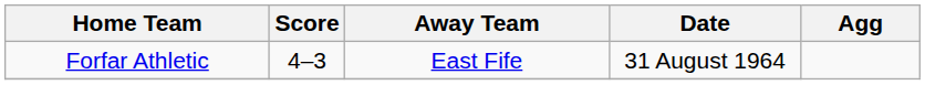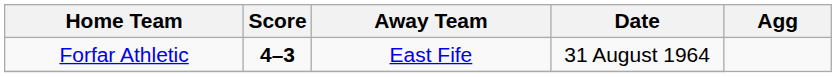Forfar Athletic | Score: normal -> bold
